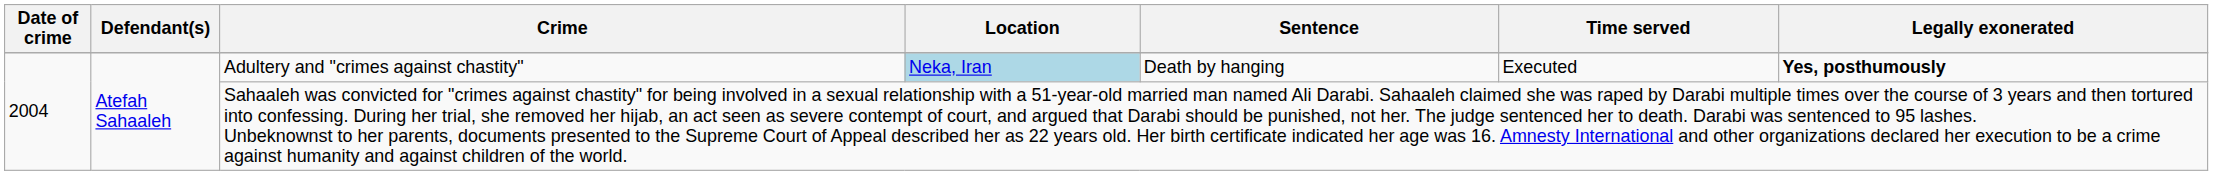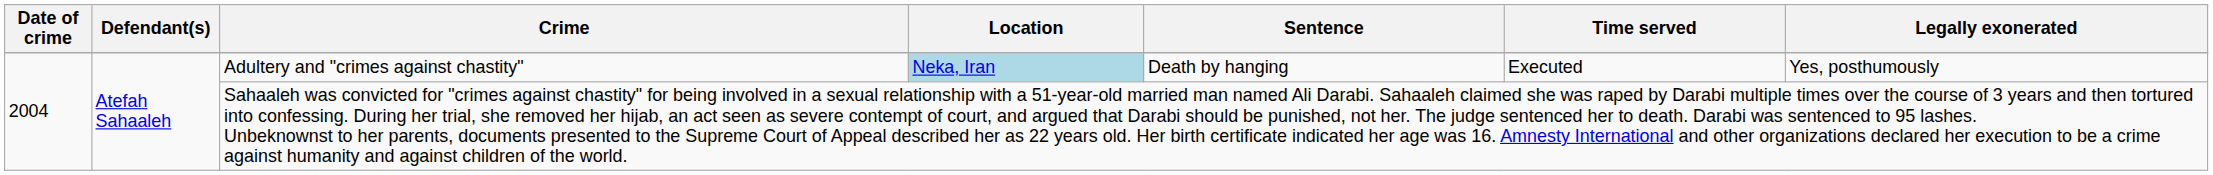Adultery and "crimes against chastity" | Legally exonerated: bold -> normal
